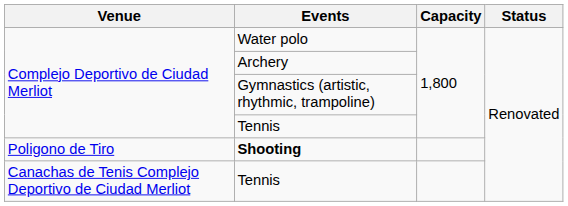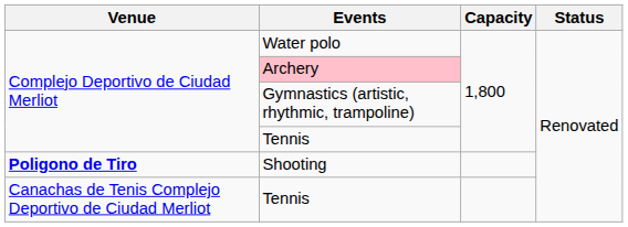Archery | Events: no background -> pink background
Shooting | Venue: normal -> bold
Shooting | Events: bold -> normal
